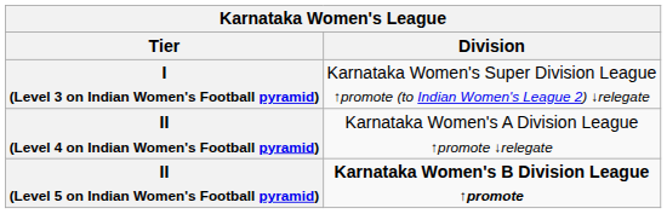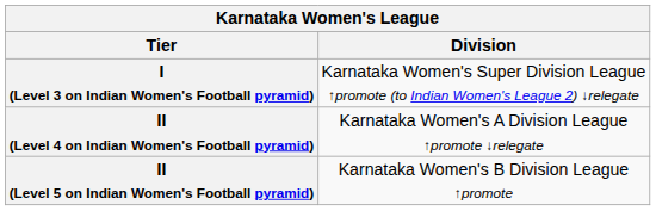II (Level 5 on Indian Women's Football pyramid) | Division: bold -> normal
